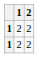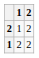row 2 | column 1: 1 -> 2
row 2 | 1: 2 -> 1
